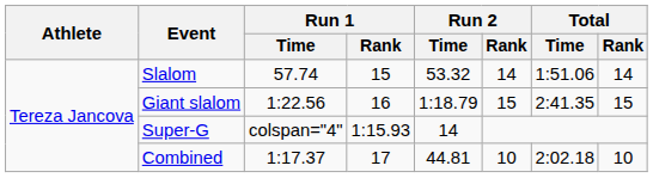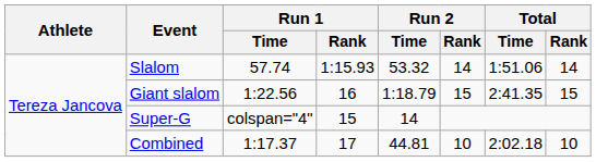Slalom | Run 1 / Rank: 15 -> 1:15.93
Super-G | Run 1 / Rank: 1:15.93 -> 15
